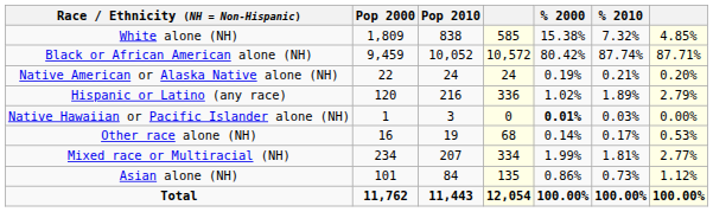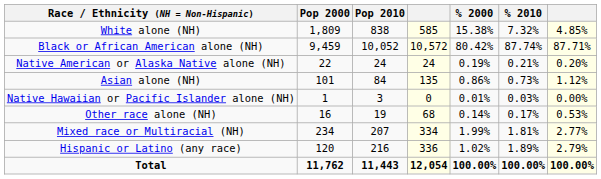rows swapped: Asian alone (NH) <-> Hispanic or Latino (any race)
Native Hawaiian or Pacific Islander alone (NH) | % 2000: bold -> normal
